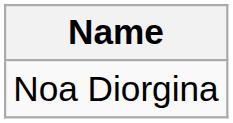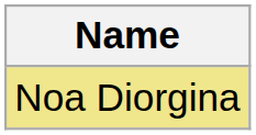row 2 | column 1: no background -> khaki background
